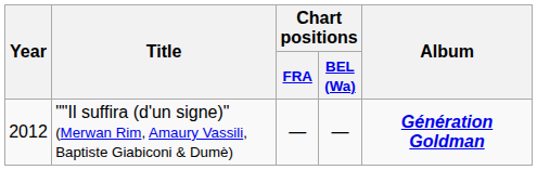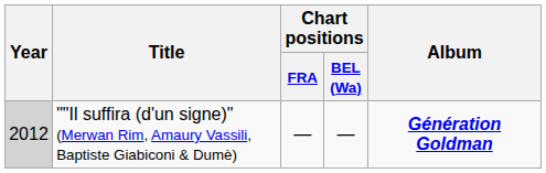row 3 | Year: no background -> lightgrey background
